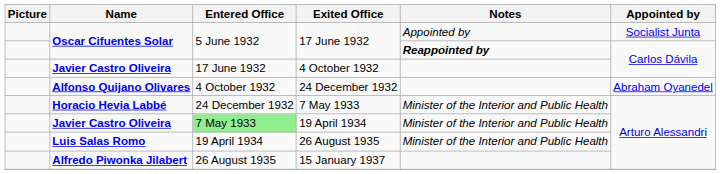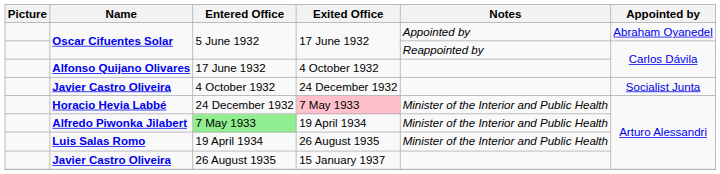row 2 | Appointed by: Socialist Junta -> Abraham Oyanedel
row 3 | Notes: bold -> normal
row 4 | Name: Javier Castro Oliveira -> Alfonso Quijano Olivares
row 5 | Name: Alfonso Quijano Olivares -> Javier Castro Oliveira
row 5 | Appointed by: Abraham Oyanedel -> Socialist Junta
row 6 | Exited Office: no background -> pink background
row 7 | Name: Javier Castro Oliveira -> Alfredo Piwonka Jilabert
row 9 | Name: Alfredo Piwonka Jilabert -> Javier Castro Oliveira
